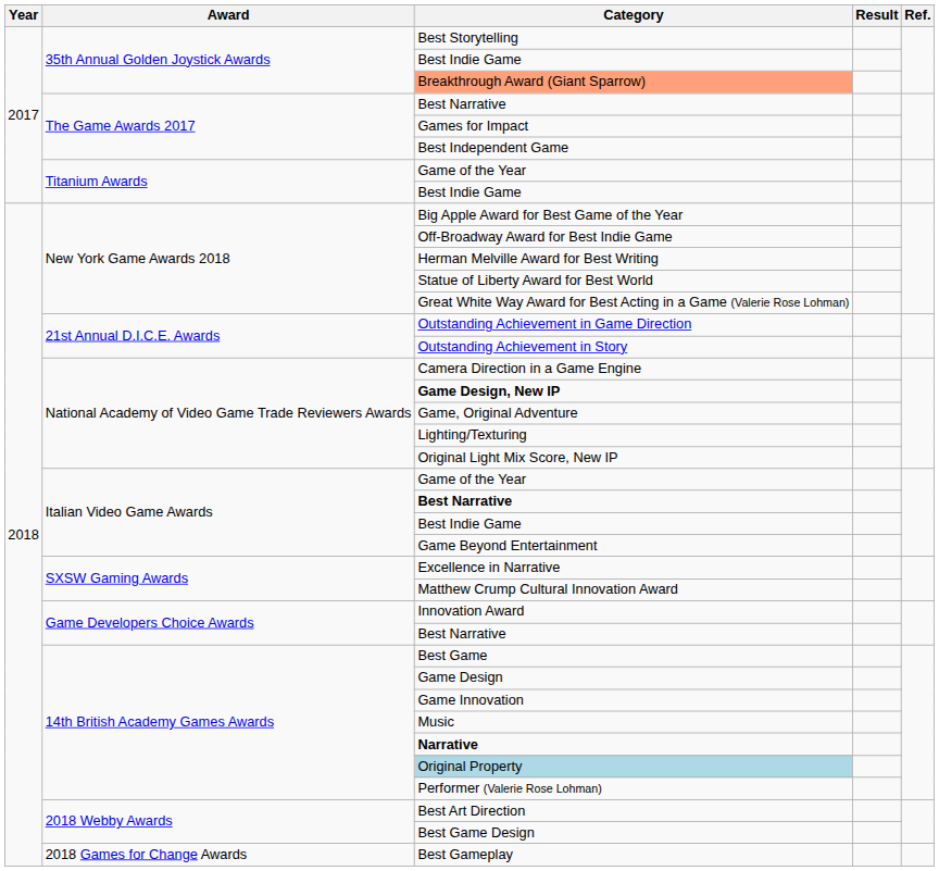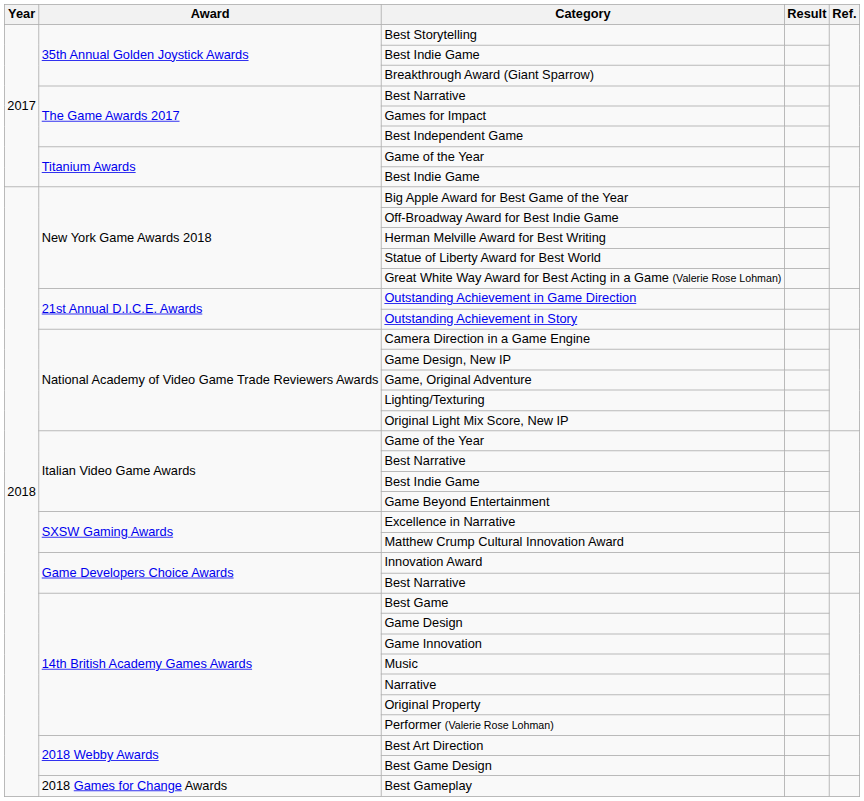Breakthrough Award (Giant Sparrow) | Category: lightsalmon background -> no background
Game Design, New IP | Category: bold -> normal
Italian Video Game Awards / Best Narrative | Category: bold -> normal
Narrative | Category: bold -> normal
Original Property | Category: lightblue background -> no background
